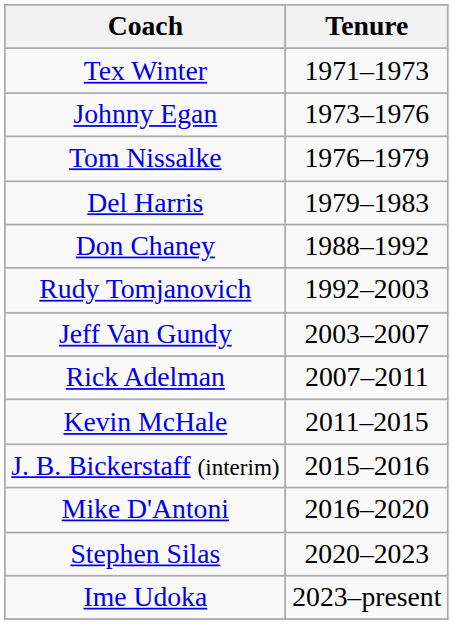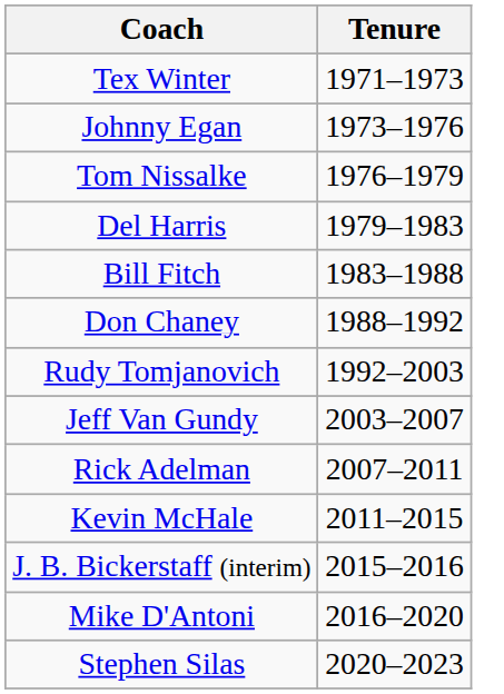+ row: Bill Fitch | 1983–1988
- row: Ime Udoka | 2023–present
